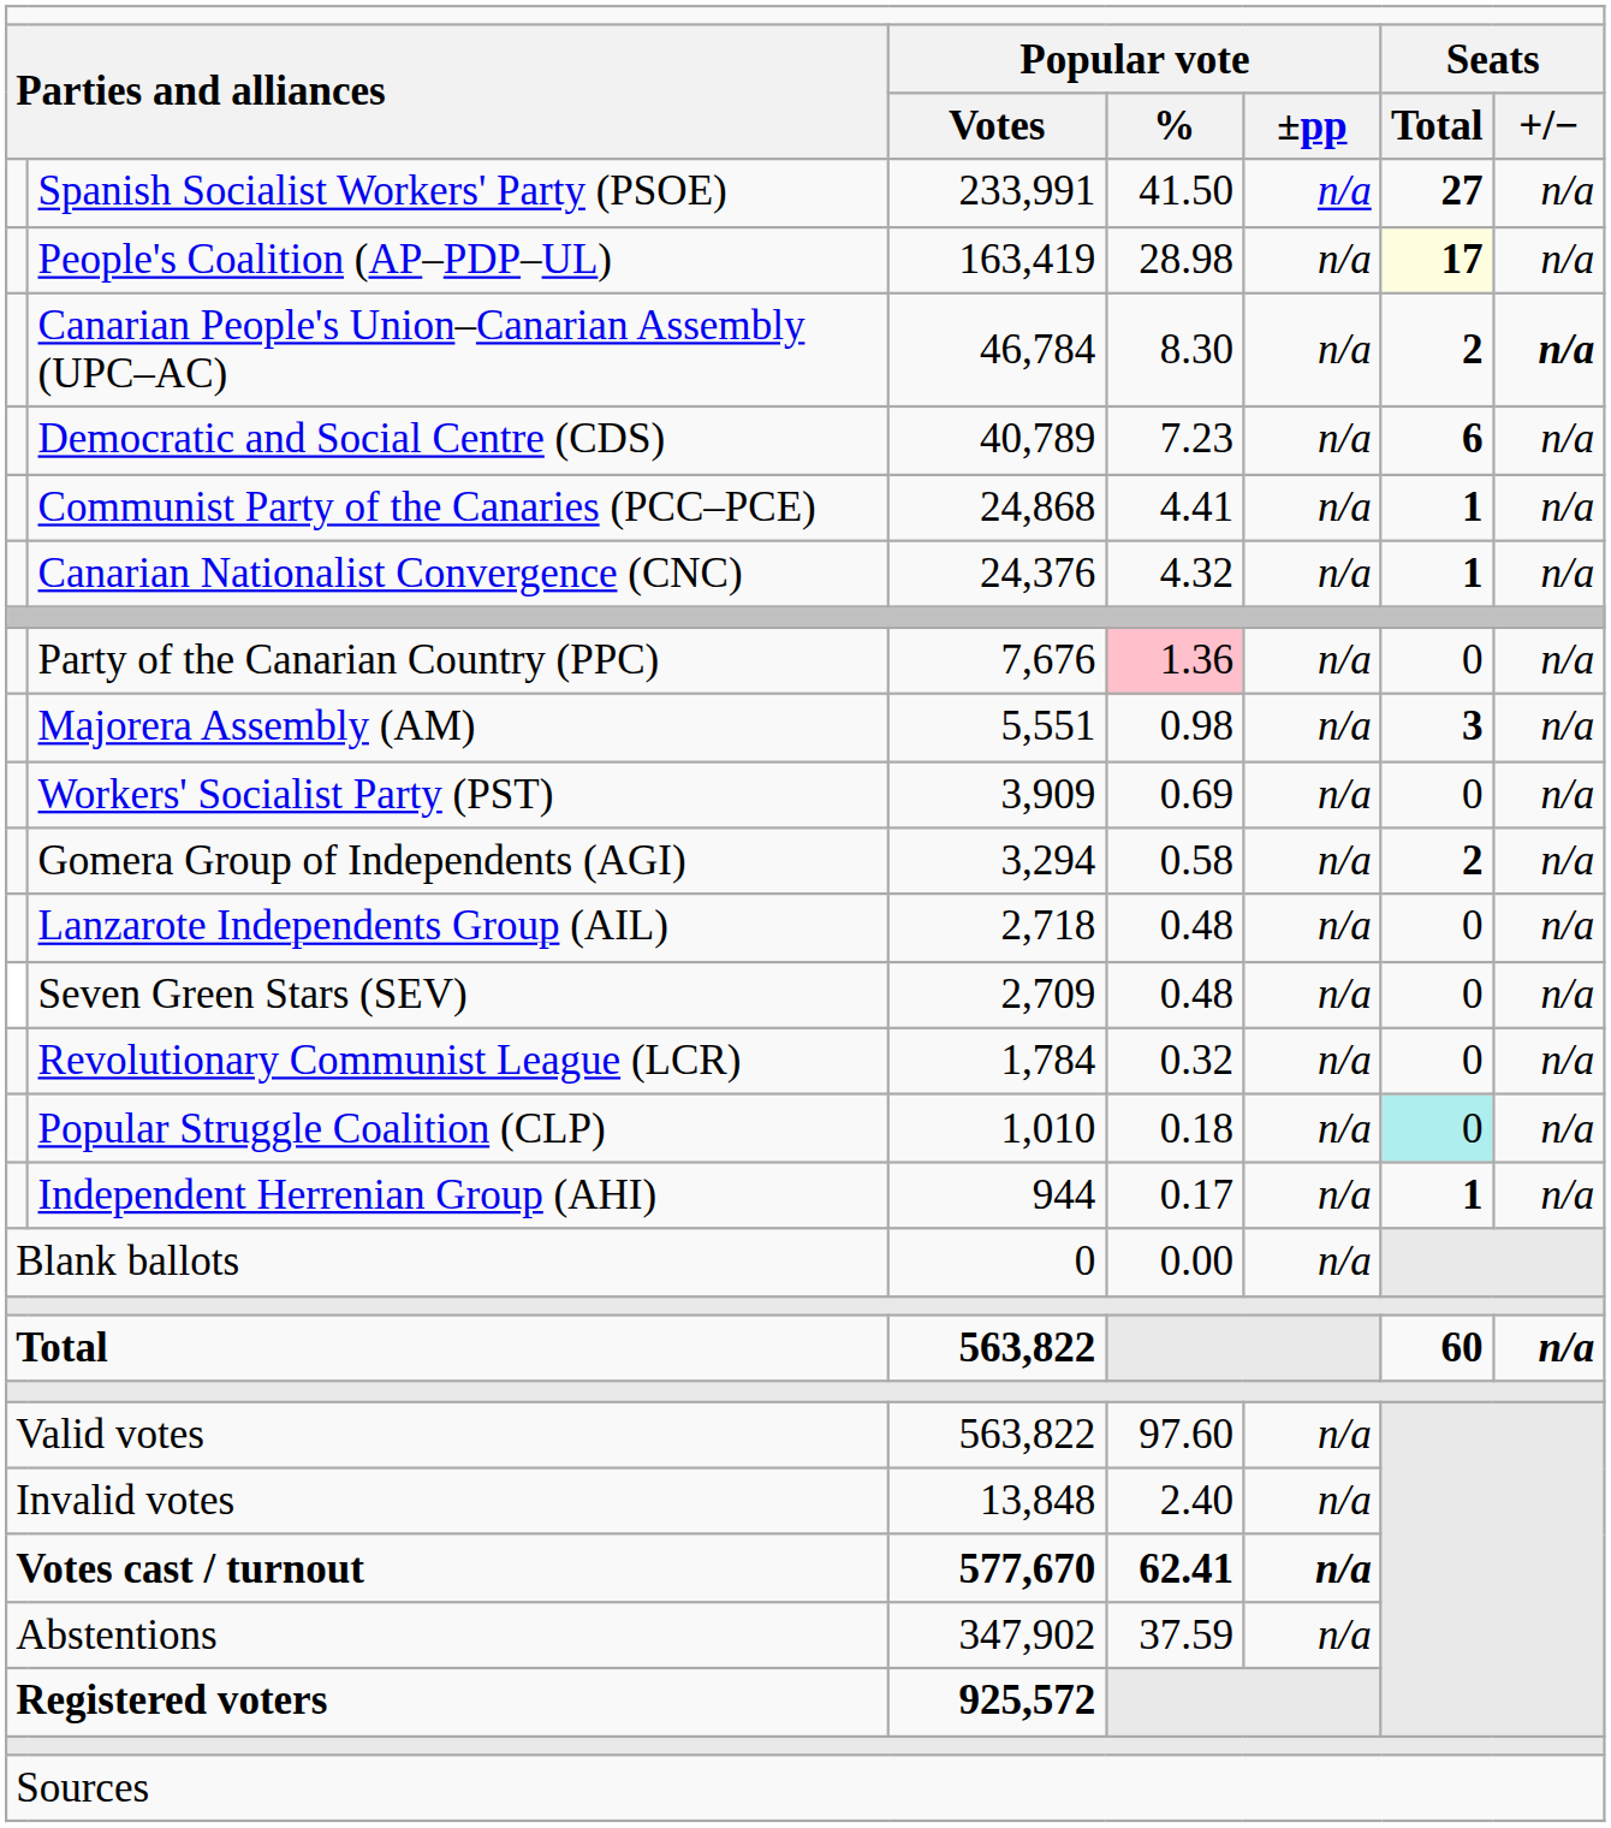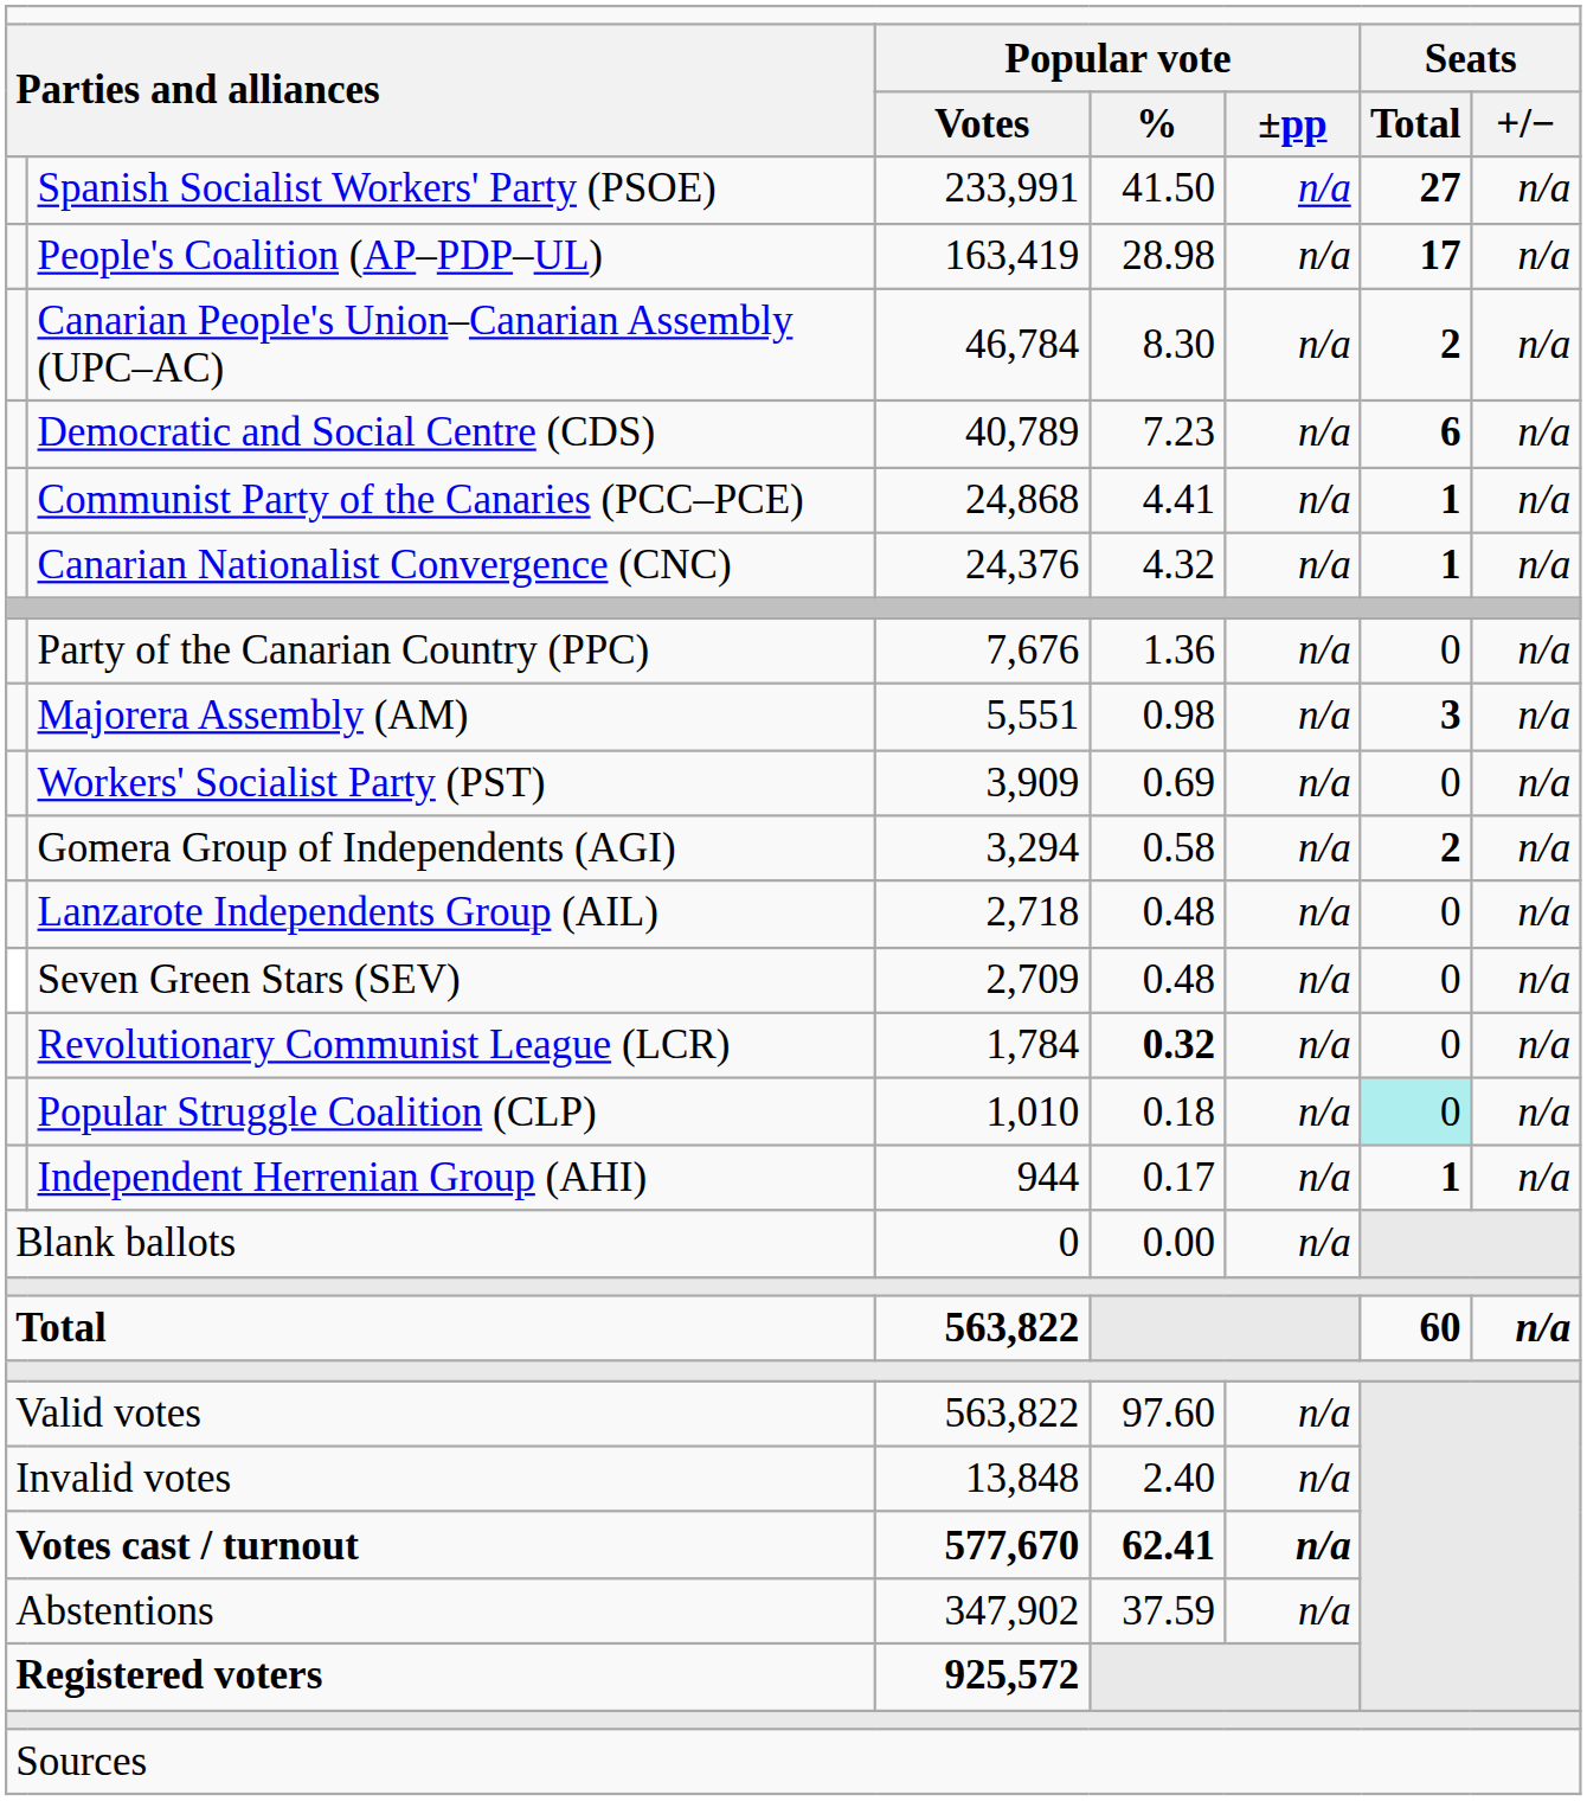People's Coalition (AP–PDP–UL) | column 6: lightyellow background -> no background
Canarian People's Union–Canarian Assembly (UPC–AC) | column 7: bold -> normal
Party of the Canarian Country (PPC) | column 4: pink background -> no background
Revolutionary Communist League (LCR) | column 4: normal -> bold
